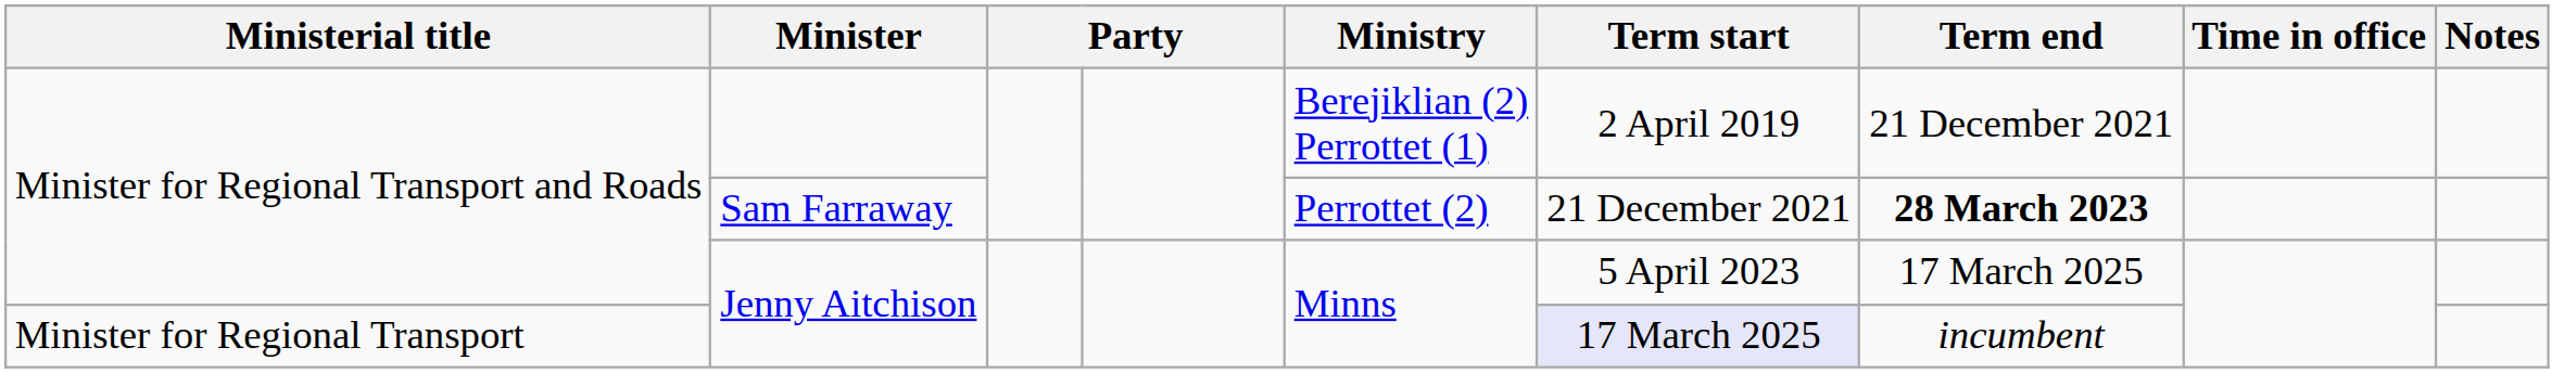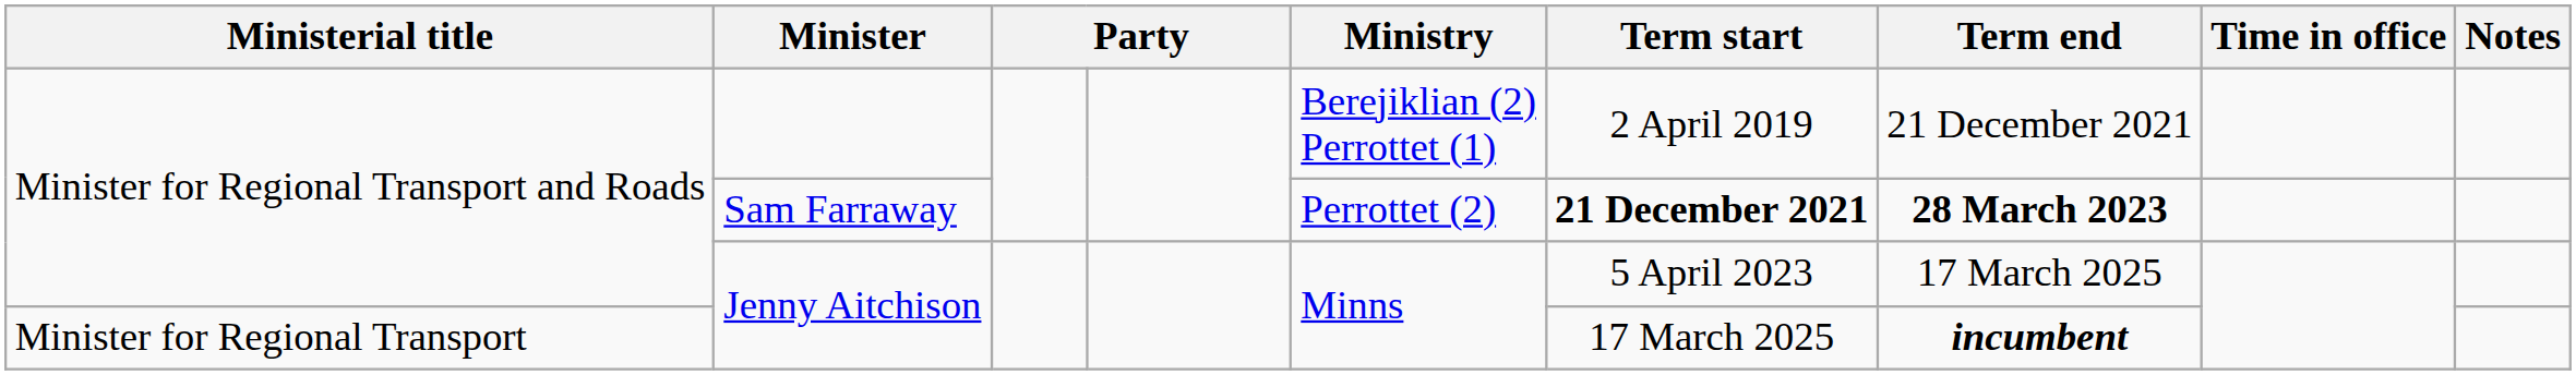Sam Farraway | Term start: normal -> bold
Minister for Regional Transport / Jenny Aitchison | Term start: lavender background -> no background
Minister for Regional Transport / Jenny Aitchison | Term end: normal -> bold
